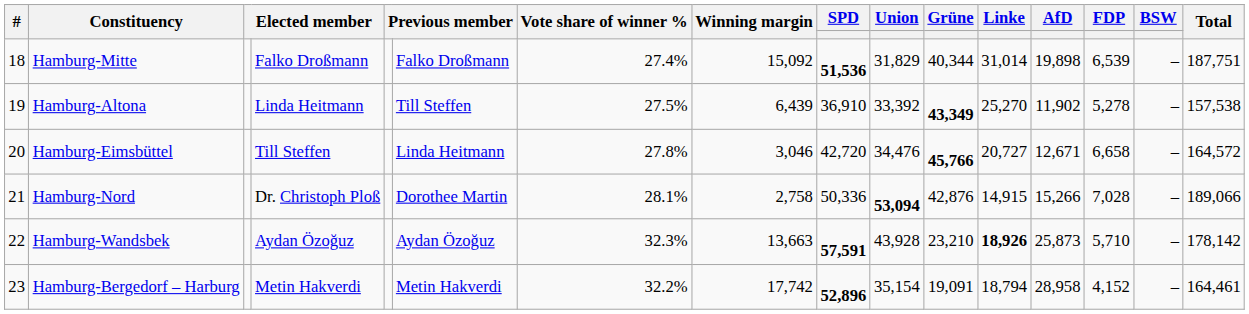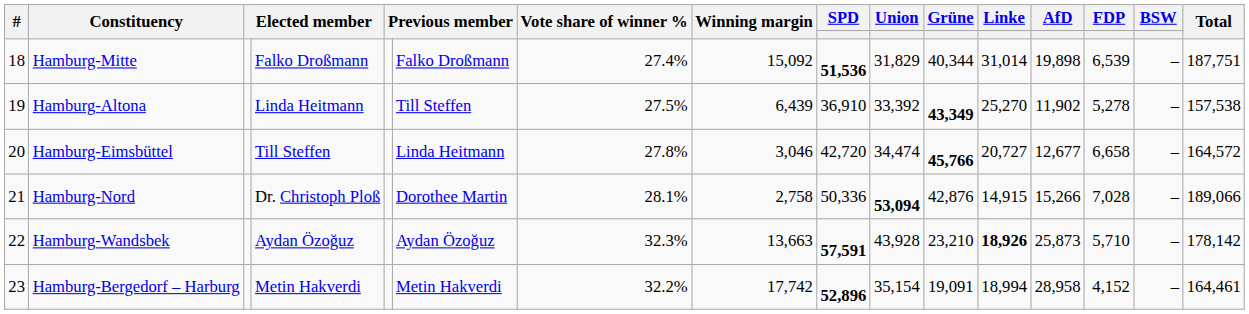Hamburg-Eimsbüttel | Union: 34,476 -> 34,474
Hamburg-Eimsbüttel | AfD: 12,671 -> 12,677
Hamburg-Bergedorf – Harburg | Linke: 18,794 -> 18,994
